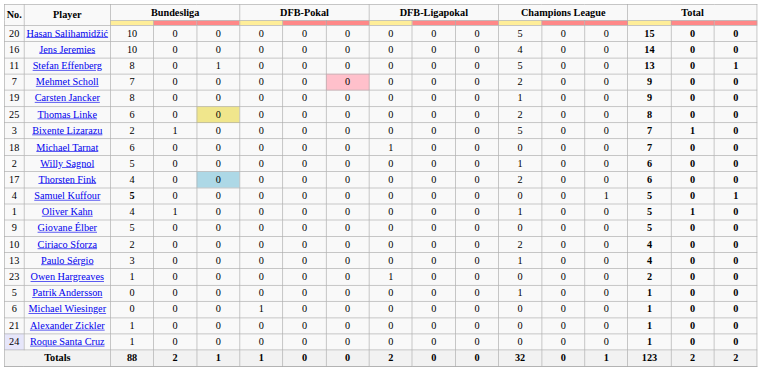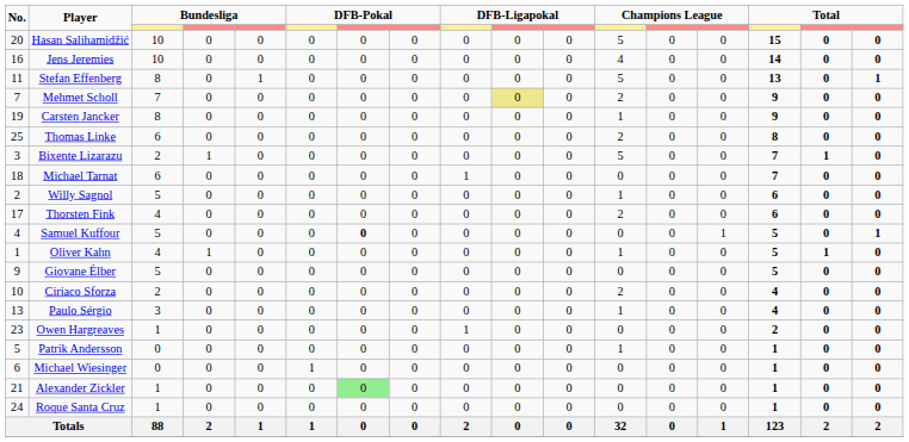Mehmet Scholl | column 8: pink background -> no background
Mehmet Scholl | column 10: no background -> khaki background
Thomas Linke | column 5: khaki background -> no background
Thorsten Fink | column 5: lightblue background -> no background
Samuel Kuffour | column 3: bold -> normal
Samuel Kuffour | column 7: normal -> bold
Alexander Zickler | column 7: no background -> lightgreen background
Roque Santa Cruz | No.: lavender background -> no background
